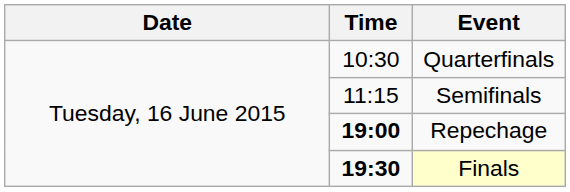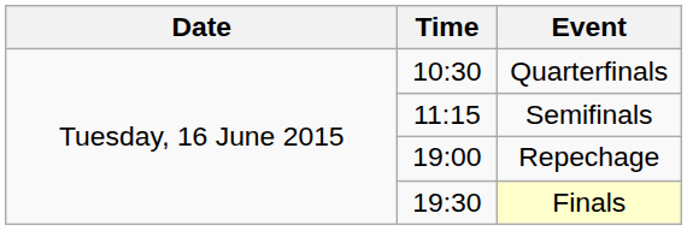Repechage | Time: bold -> normal
Finals | Time: bold -> normal
